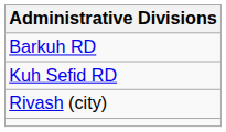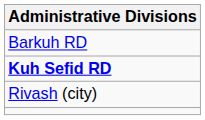row 3 | column 1: normal -> bold
